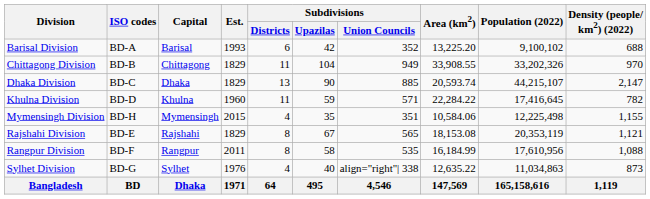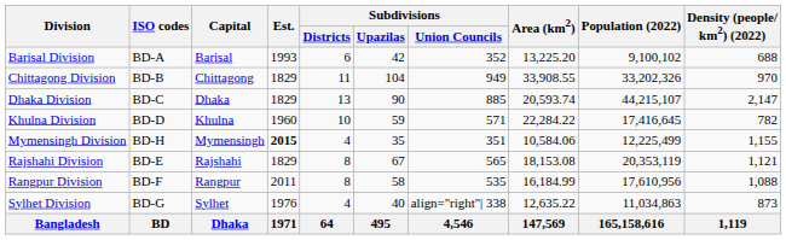Khulna Division | Subdivisions / Districts: 11 -> 10
Mymensingh Division | Est.: normal -> bold
Mymensingh Division | Population (2022): 12,225,498 -> 12,225,499
